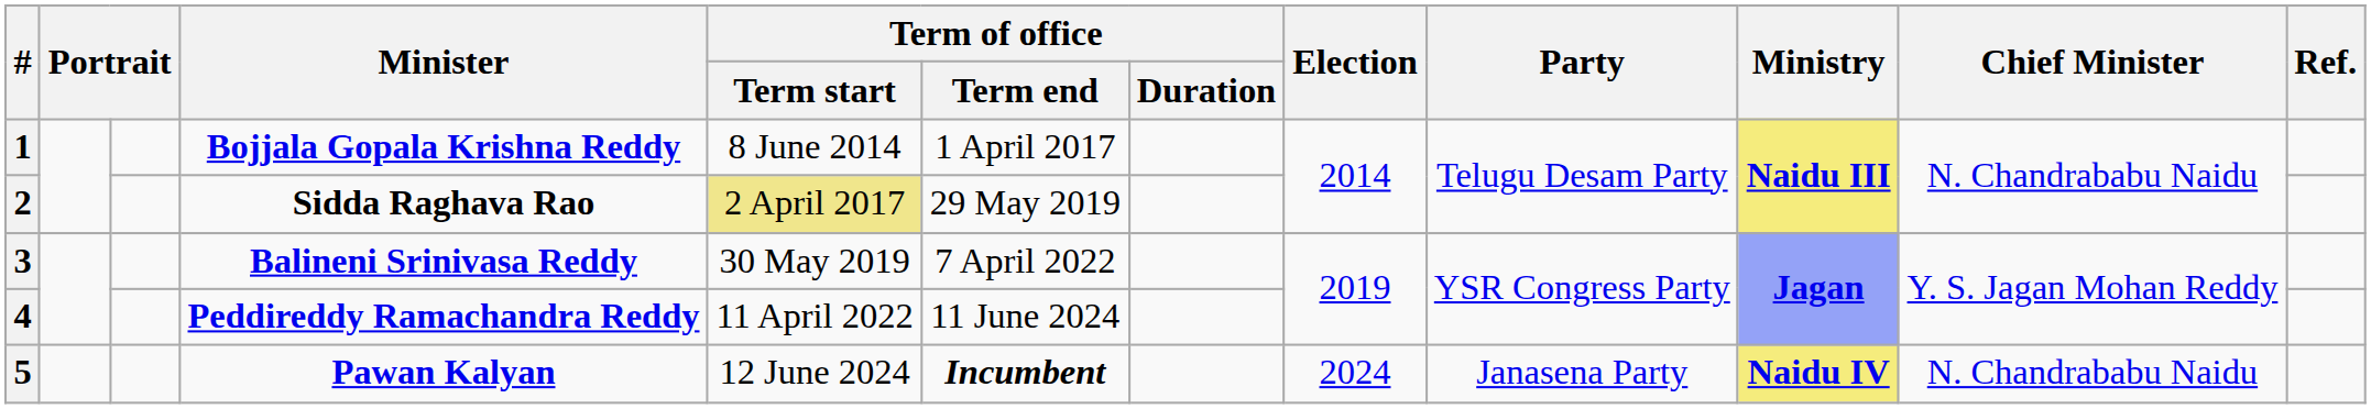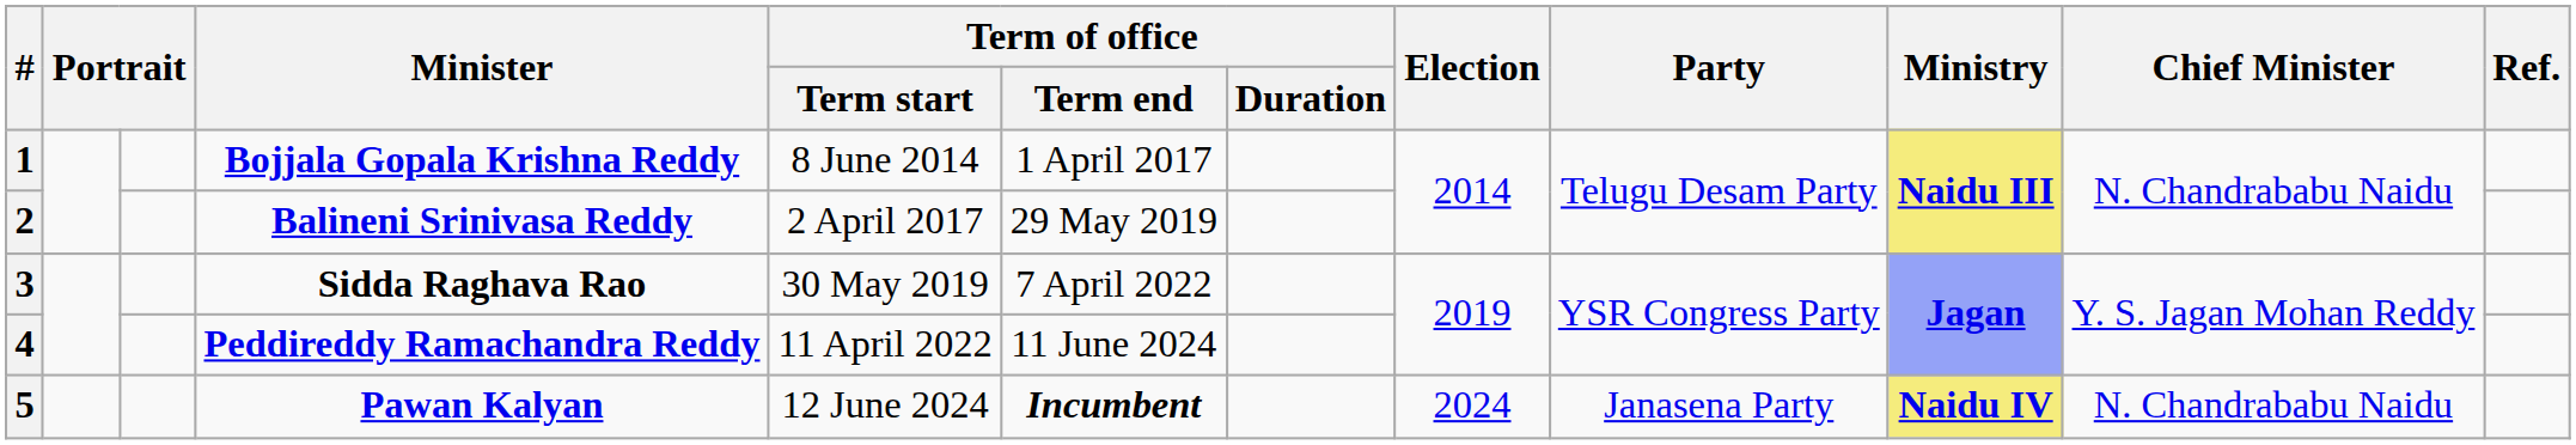2 | Minister: Sidda Raghava Rao -> Balineni Srinivasa Reddy
2 | Term of office / Term start: khaki background -> no background
3 | Minister: Balineni Srinivasa Reddy -> Sidda Raghava Rao
